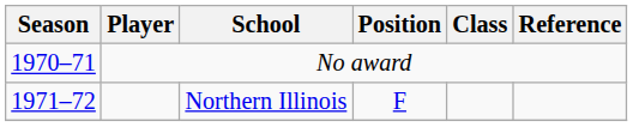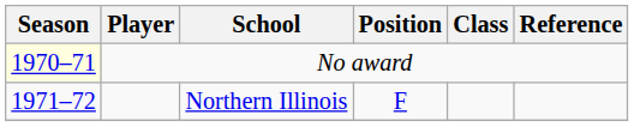No award | Season: no background -> lightyellow background
